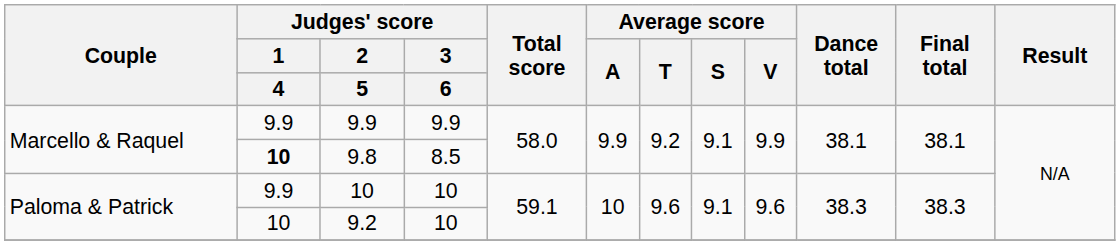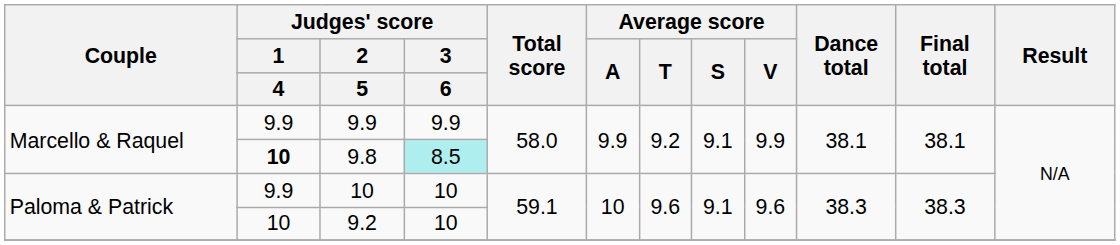9.8 | Judges' score / 3 / 6: no background -> paleturquoise background
